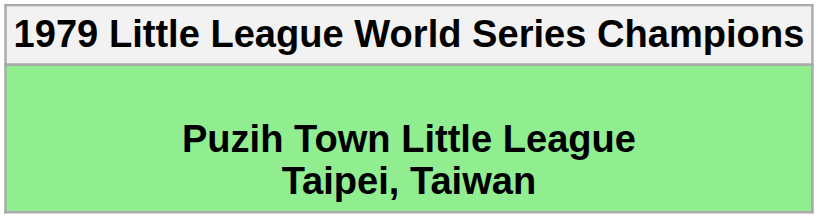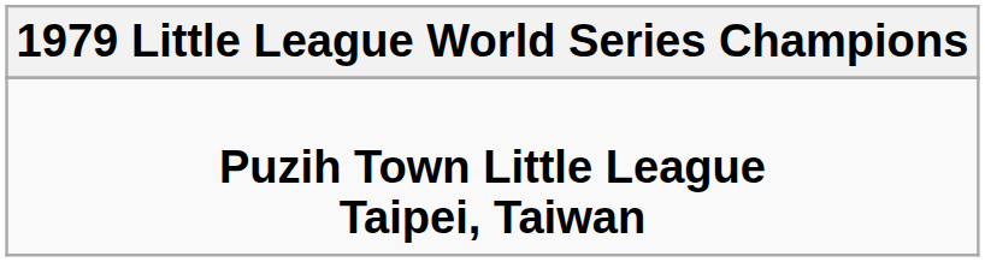row 2 | column 1: lightgreen background -> no background
